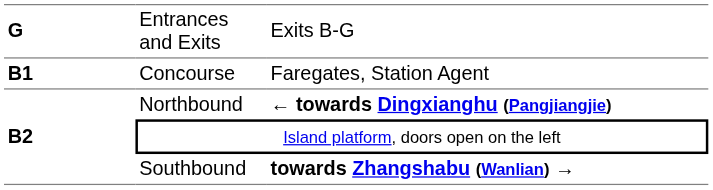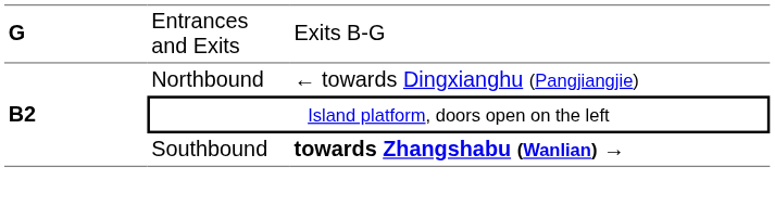- row: B1 | Concourse | Faregates, Station Agent
Northbound | column 3: bold -> normal
